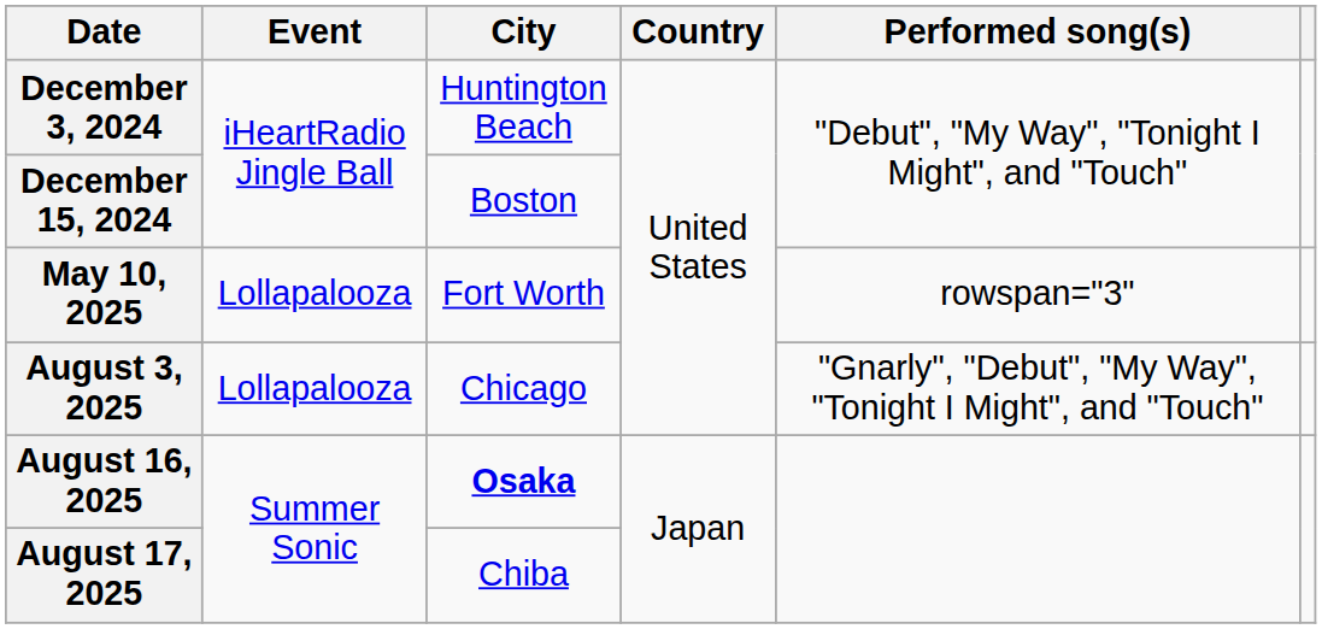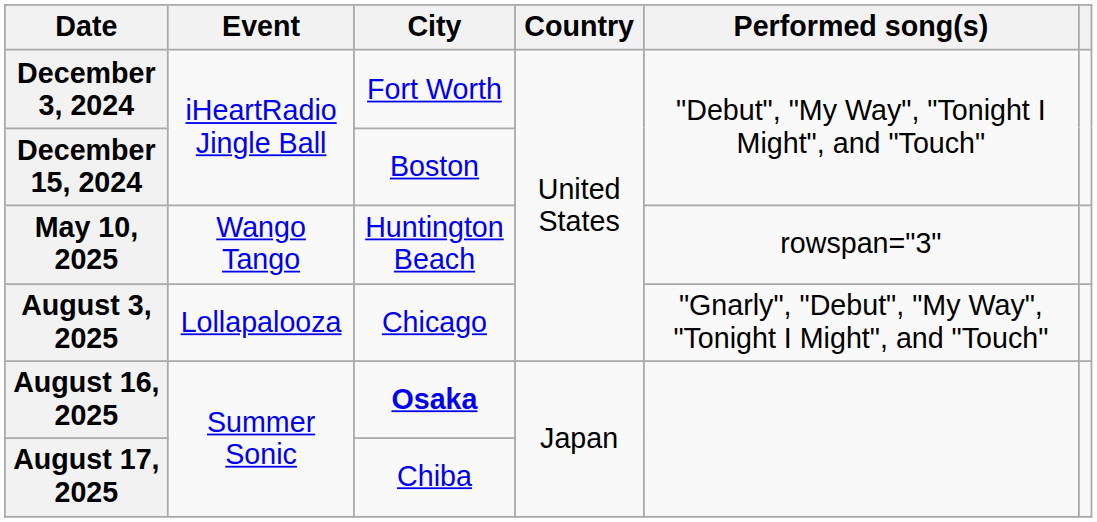December 3, 2024 | City: Huntington Beach -> Fort Worth
May 10, 2025 | Event: Lollapalooza -> Wango Tango
May 10, 2025 | City: Fort Worth -> Huntington Beach
